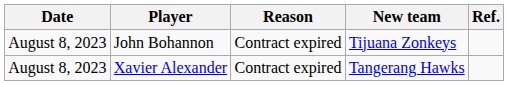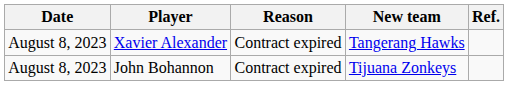rows swapped: John Bohannon <-> Xavier Alexander
